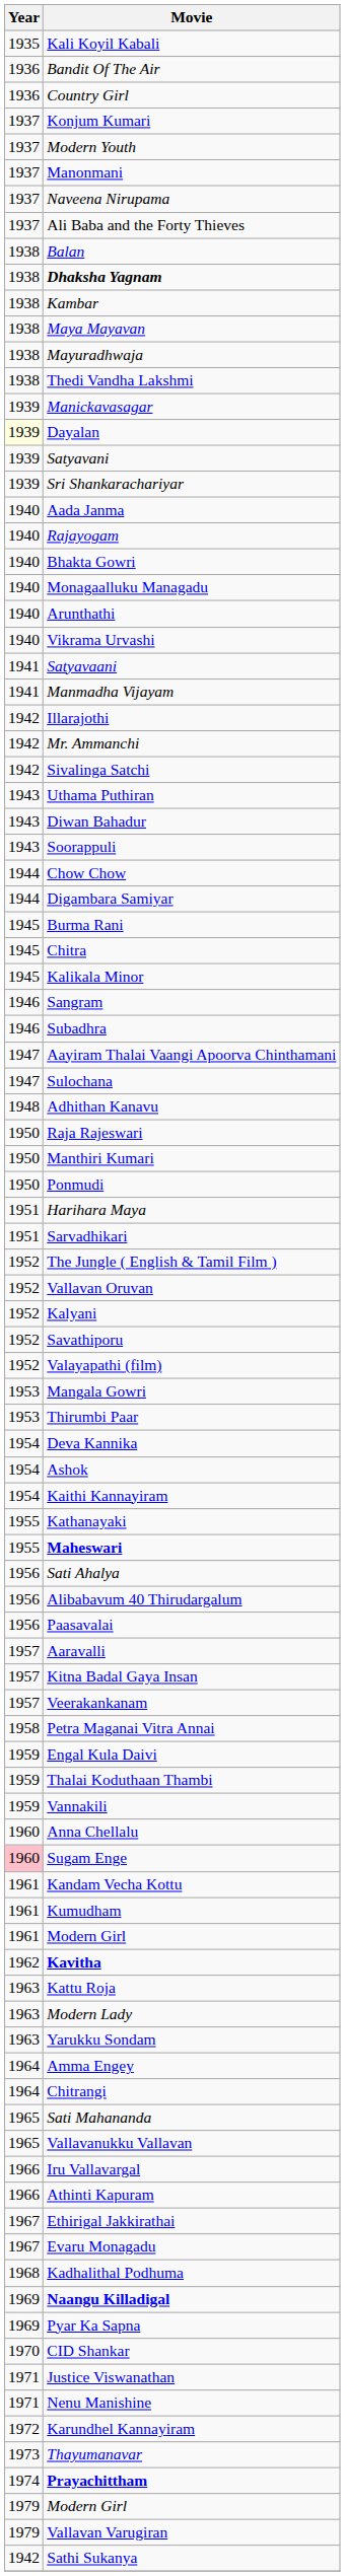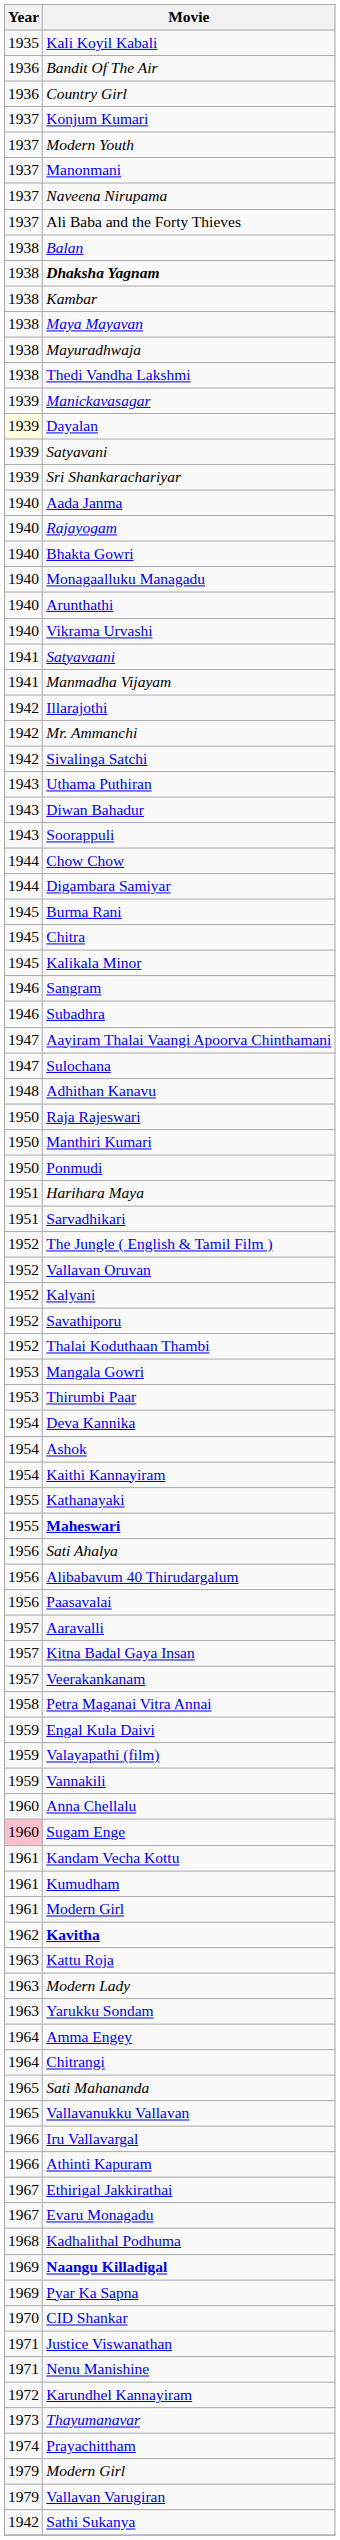row 53 | Movie: Valayapathi (film) -> Thalai Koduthaan Thambi
row 69 | Movie: Thalai Koduthaan Thambi -> Valayapathi (film)
row 96 | Movie: bold -> normal
